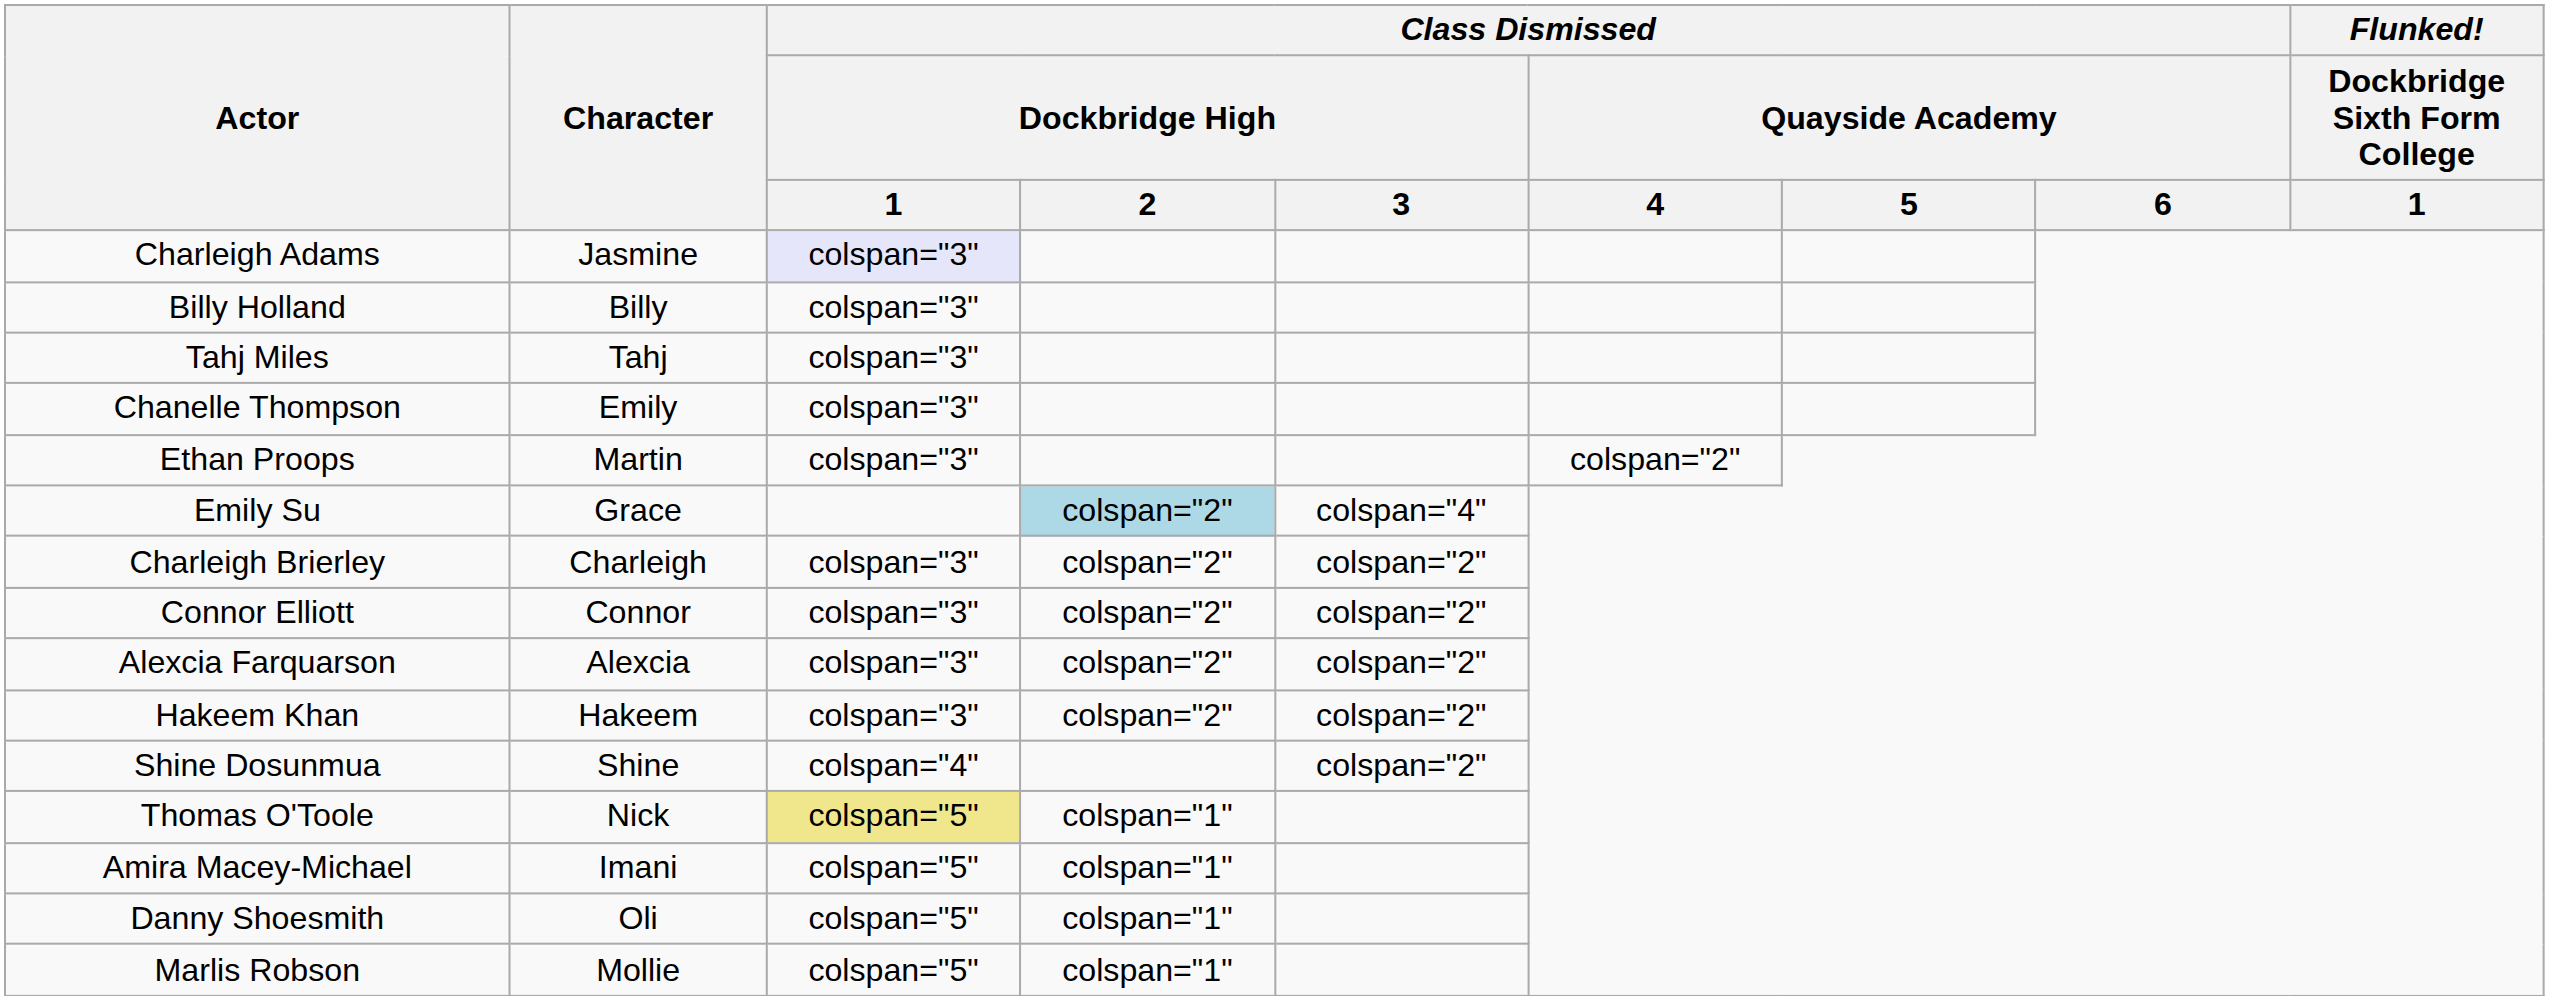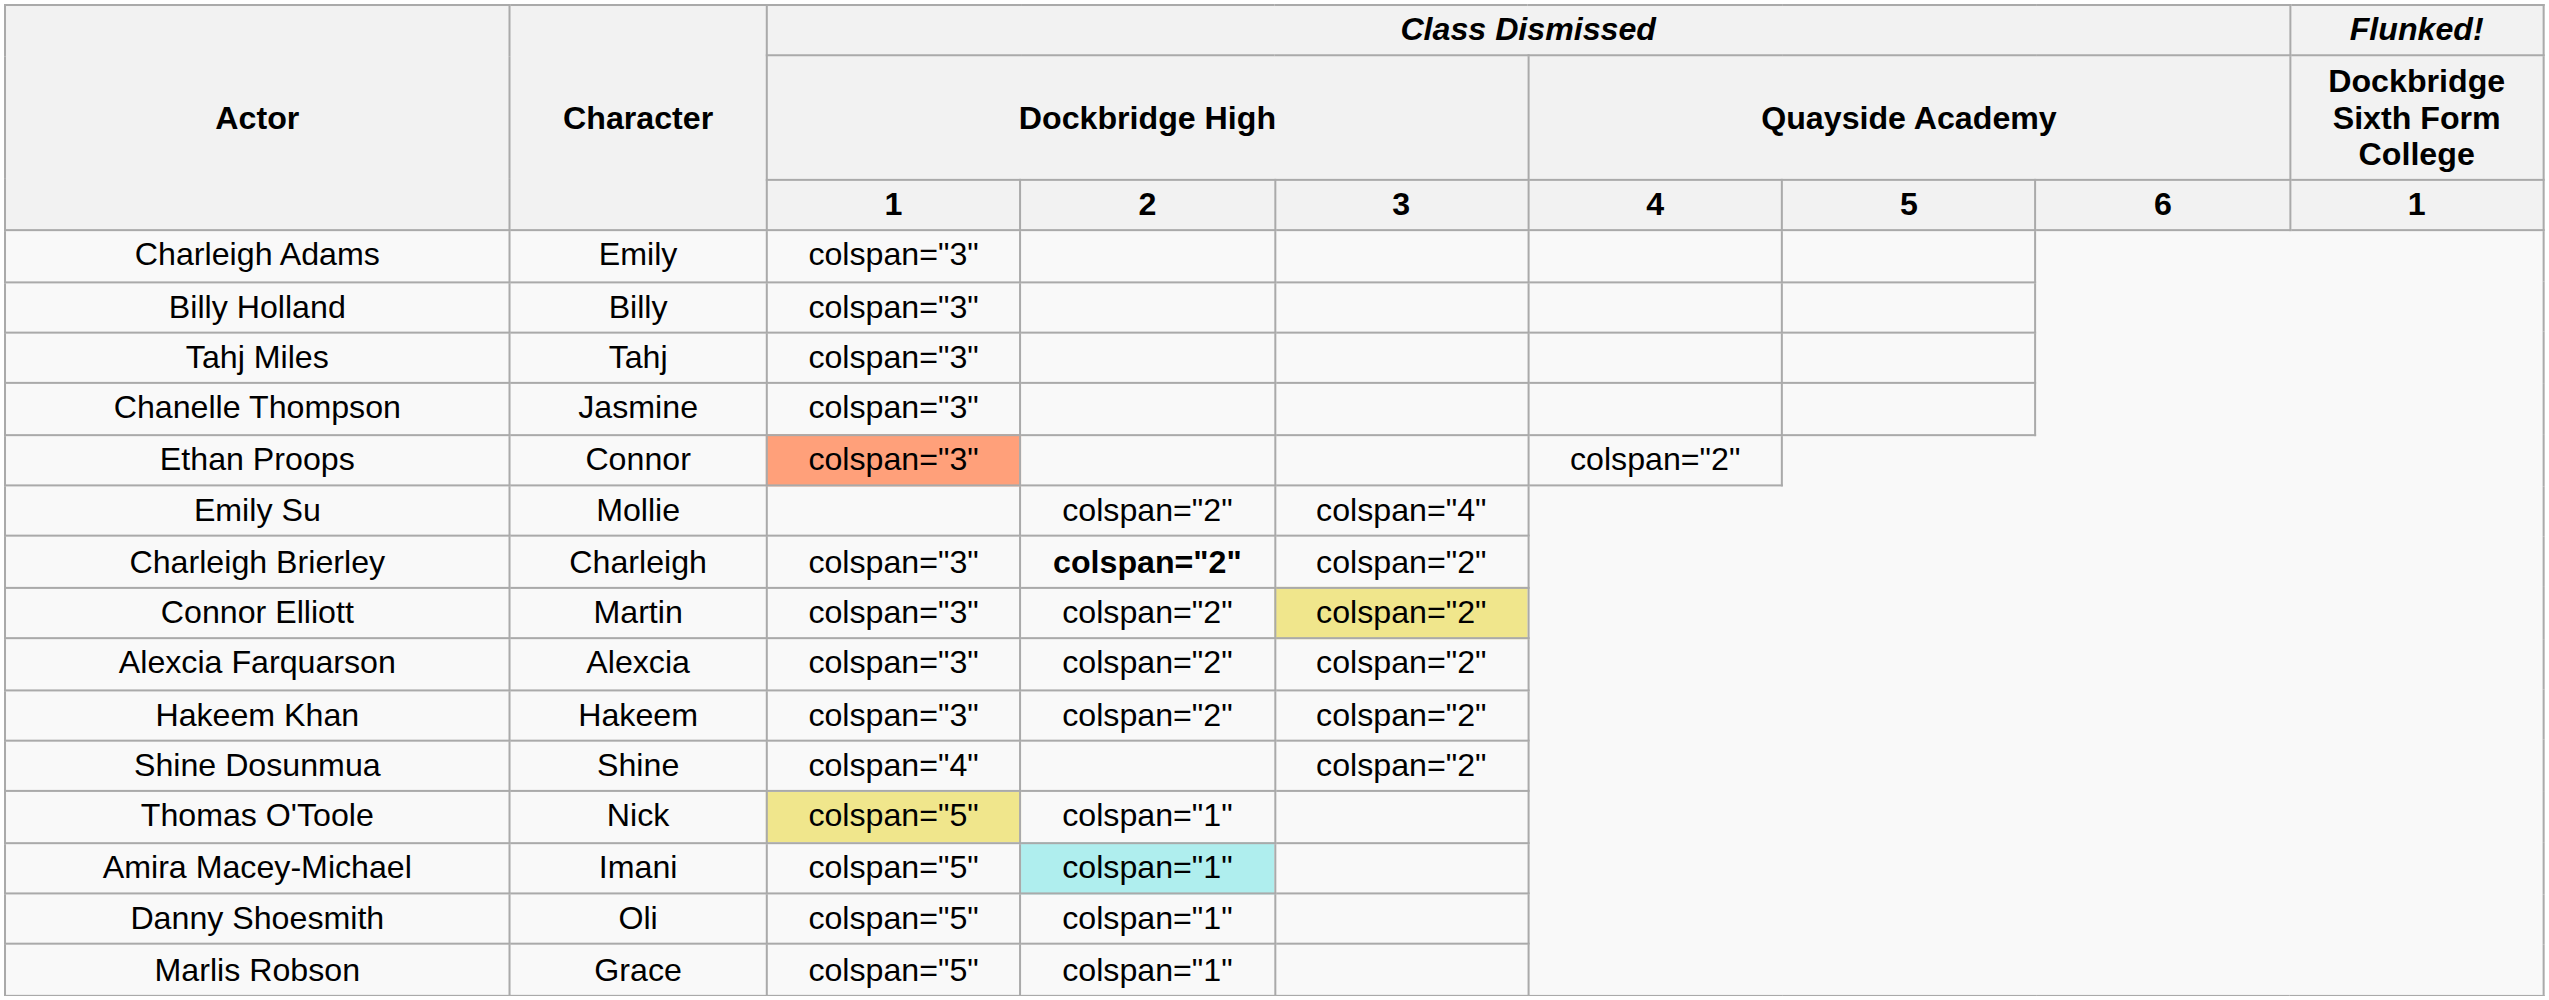Charleigh Adams | Character: Jasmine -> Emily
Charleigh Adams | Class Dismissed / Dockbridge High / 1: lavender background -> no background
Chanelle Thompson | Character: Emily -> Jasmine
Ethan Proops | Character: Martin -> Connor
Ethan Proops | Class Dismissed / Dockbridge High / 1: no background -> lightsalmon background
Emily Su | Character: Grace -> Mollie
Emily Su | Class Dismissed / Dockbridge High / 2: lightblue background -> no background
Charleigh Brierley | Class Dismissed / Dockbridge High / 2: normal -> bold
Connor Elliott | Character: Connor -> Martin
Connor Elliott | Class Dismissed / Dockbridge High / 3: no background -> khaki background
Amira Macey-Michael | Class Dismissed / Dockbridge High / 2: no background -> paleturquoise background
Marlis Robson | Character: Mollie -> Grace
